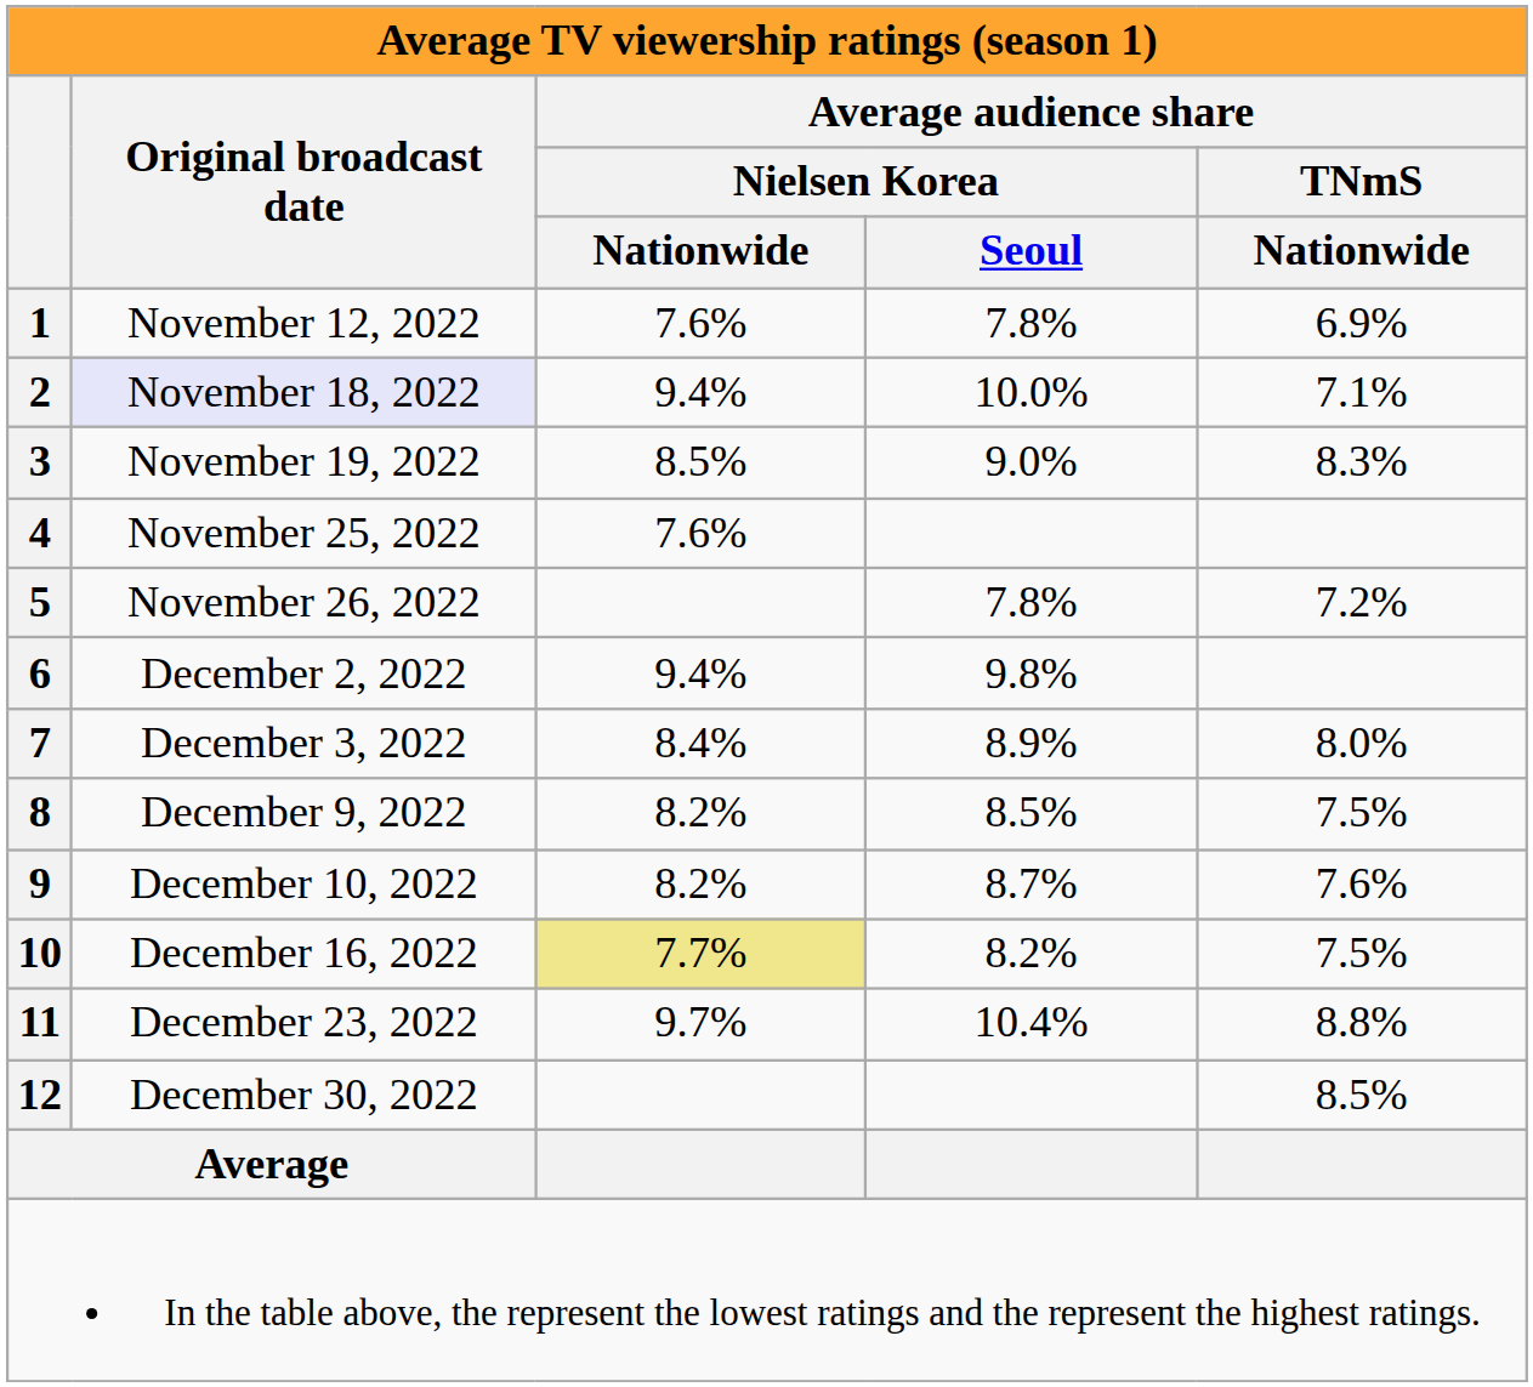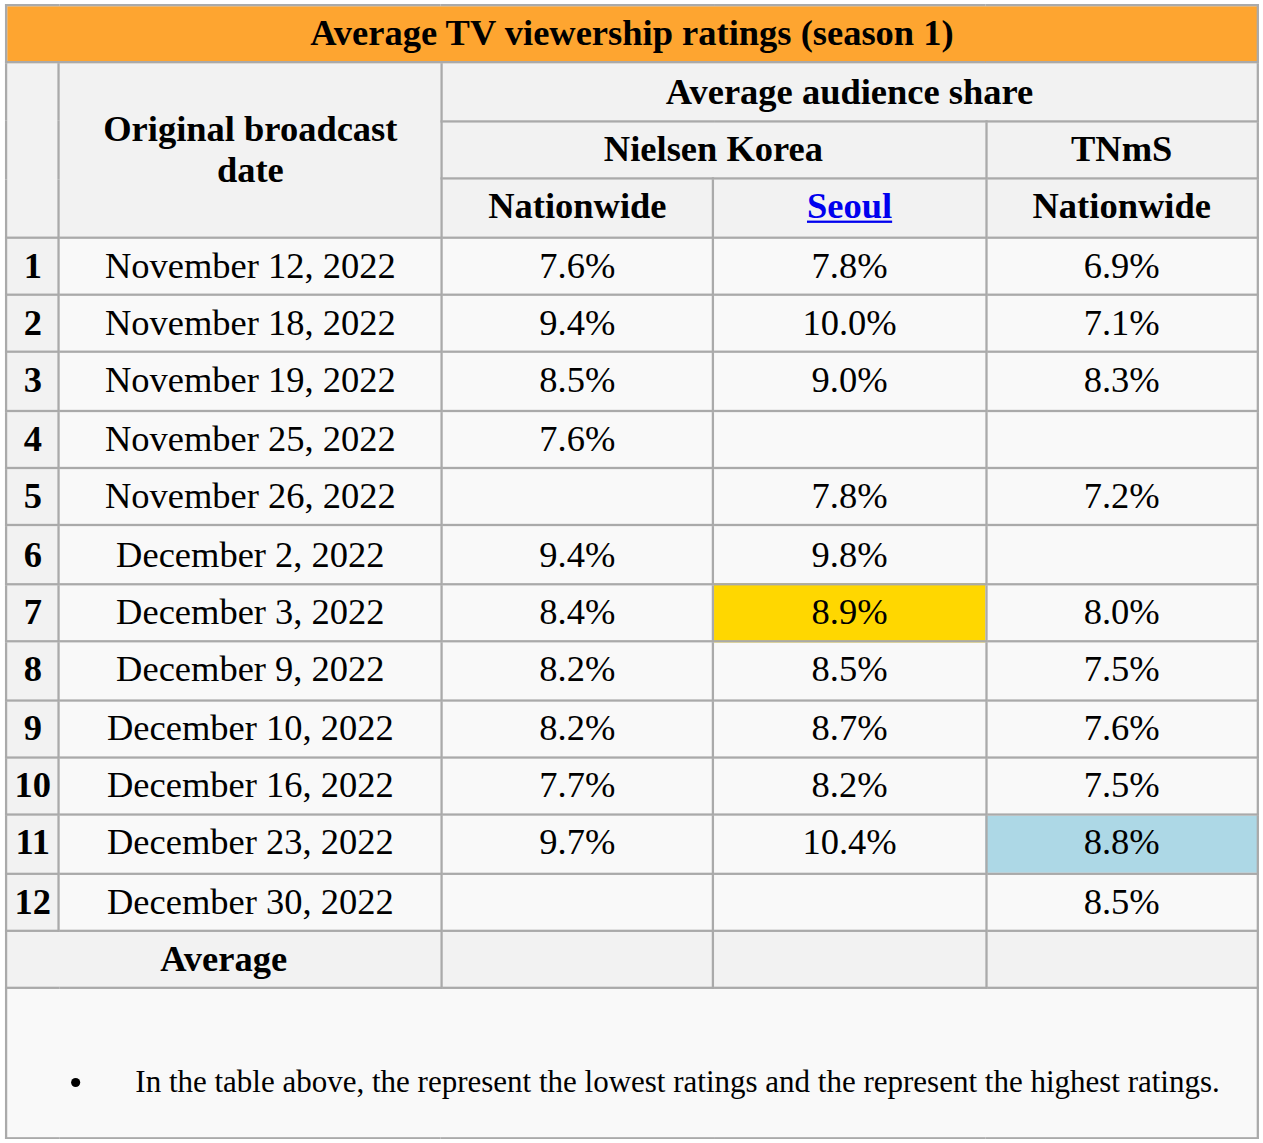2 | Original broadcast date: lavender background -> no background
7 | Average audience share / Nielsen Korea / Seoul: no background -> gold background
10 | Average audience share / Nielsen Korea / Nationwide: khaki background -> no background
11 | Average audience share / TNmS / Nationwide: no background -> lightblue background
